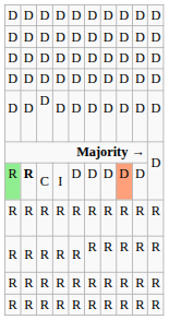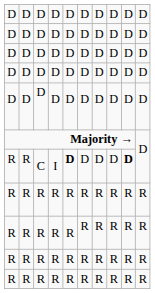C | column 1: lightgreen background -> no background
C | column 2: bold -> normal
C | column 5: normal -> bold
C | column 8: lightsalmon background -> no background
C | column 9: normal -> bold
